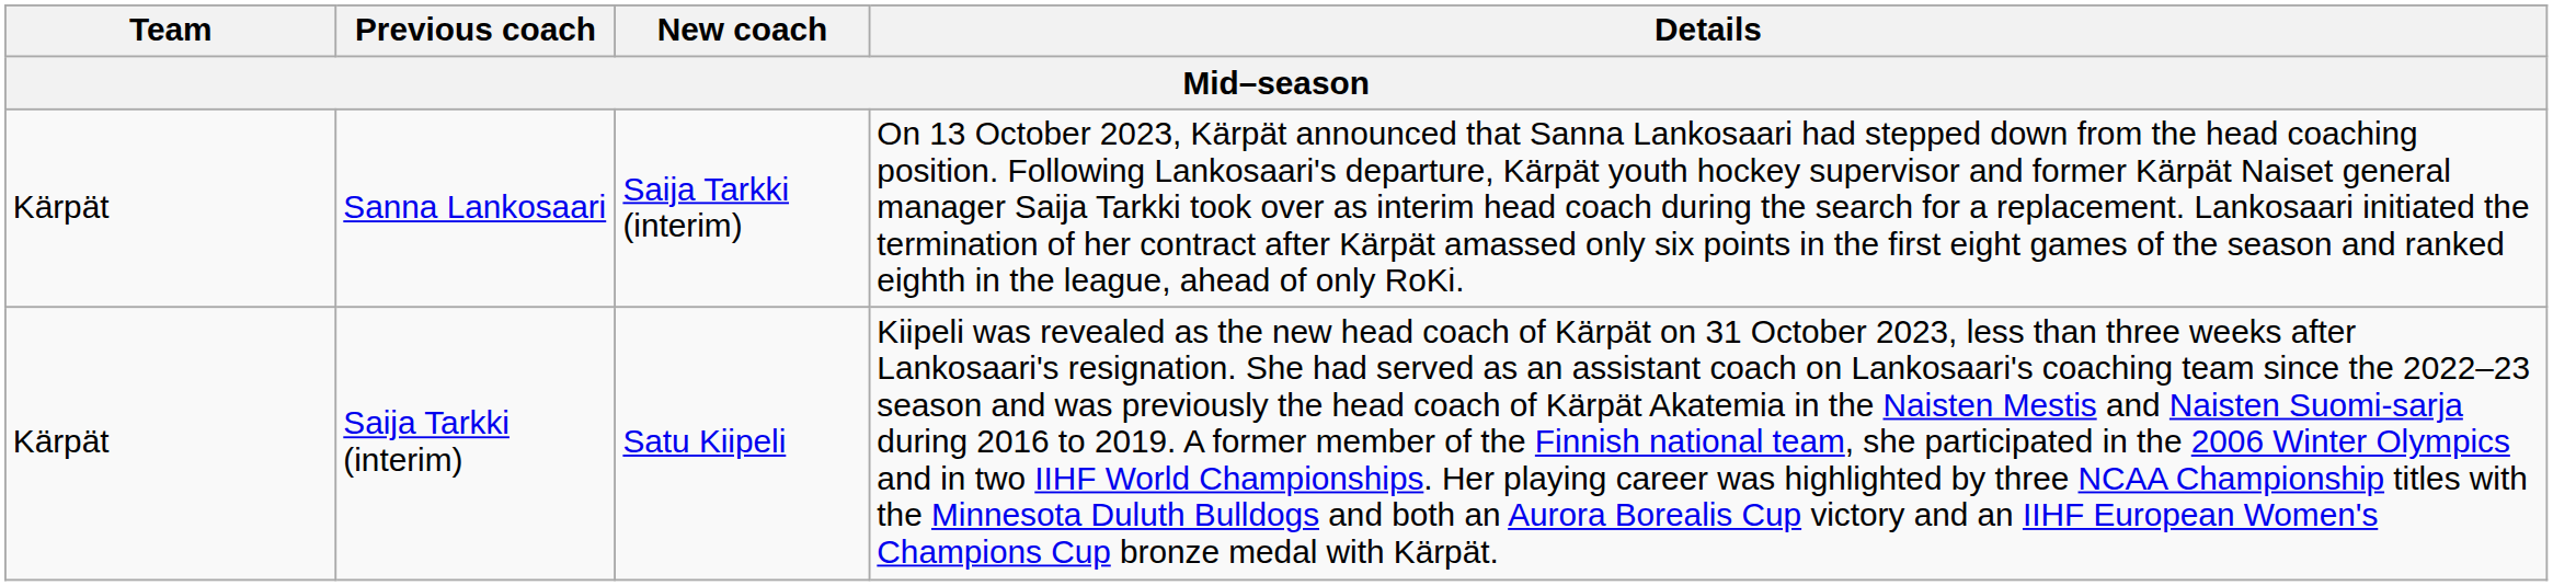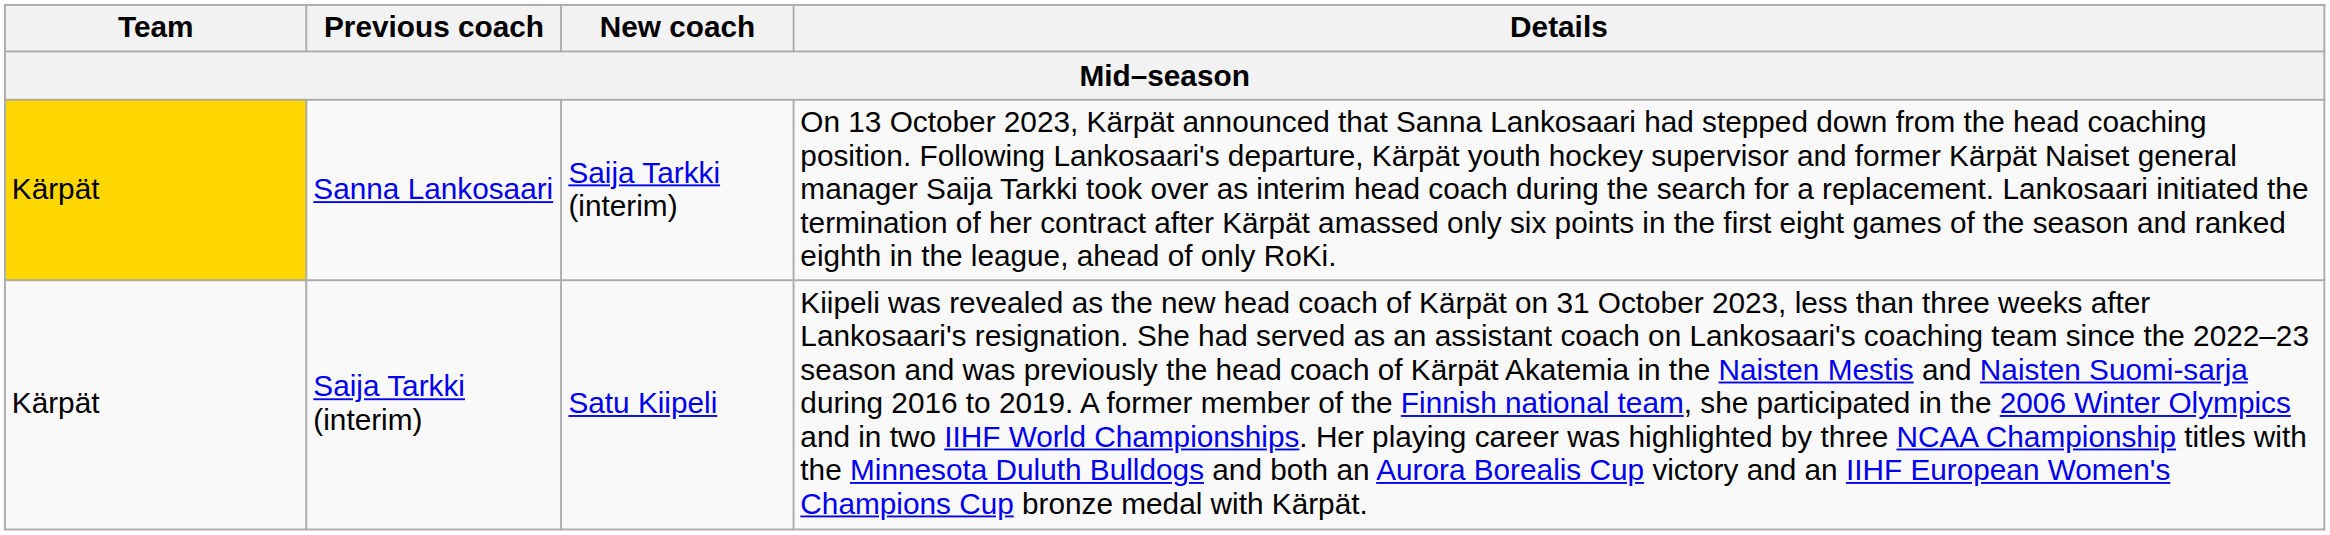Sanna Lankosaari | Team: no background -> gold background
